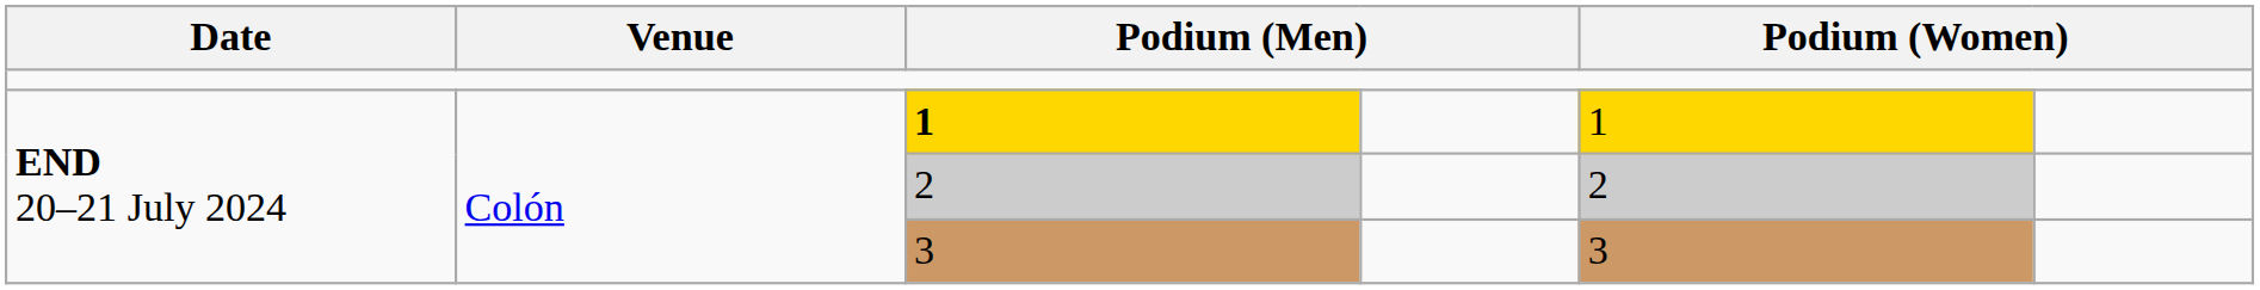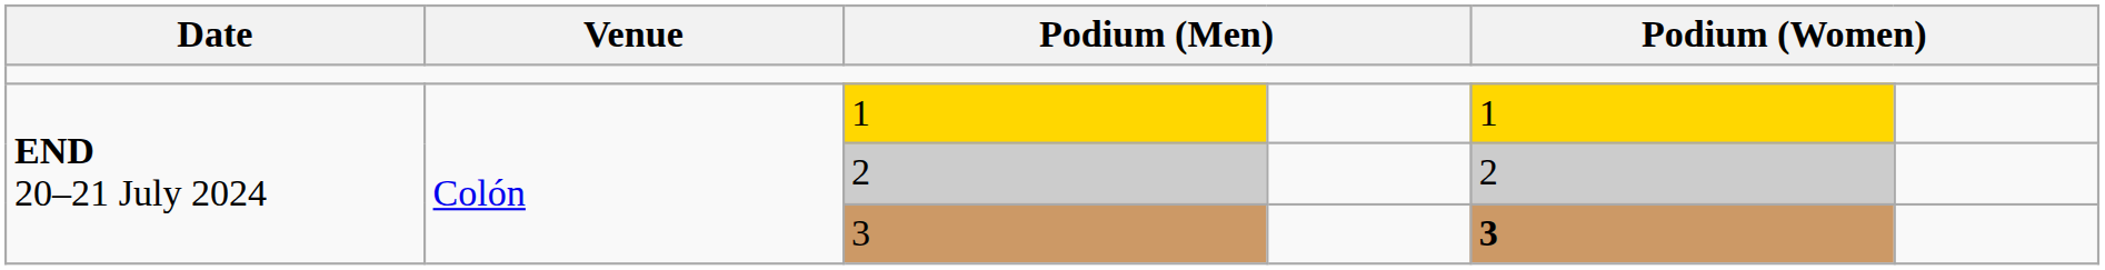row 3 | column 3: bold -> normal
row 5 | column 5: normal -> bold
